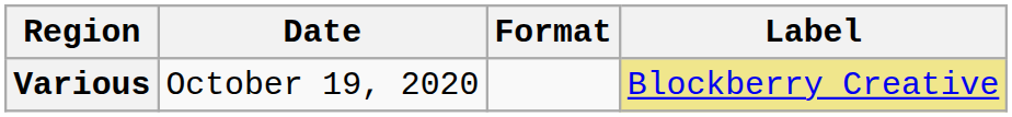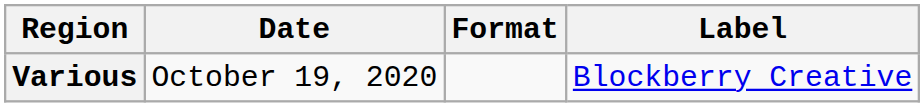Various | Label: khaki background -> no background
